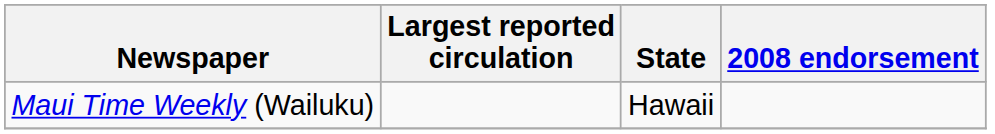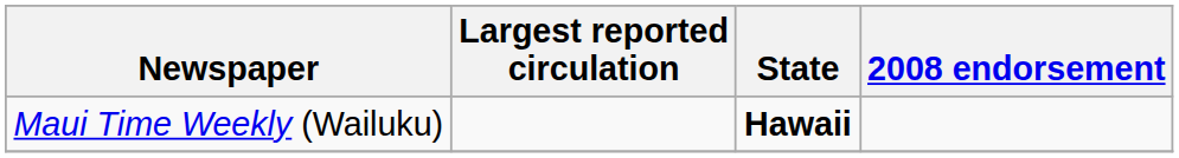Maui Time Weekly (Wailuku) | State: normal -> bold
